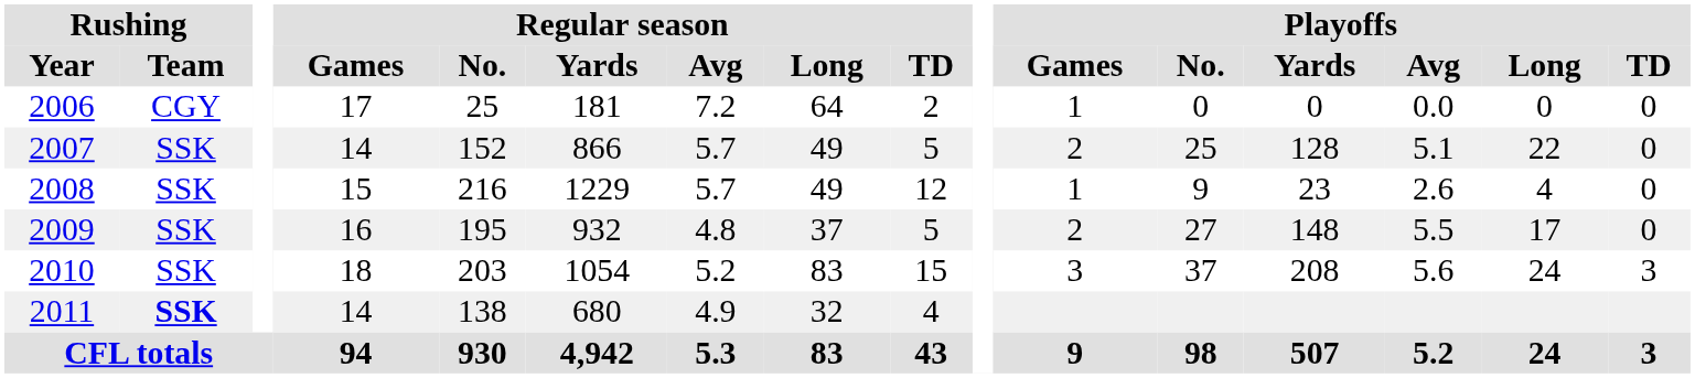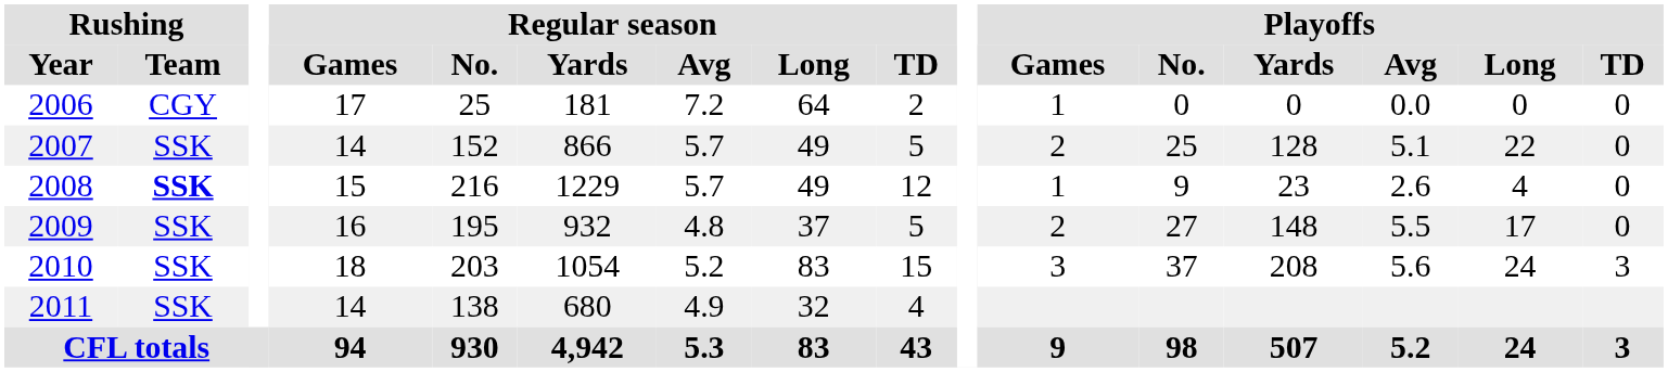2008 | Rushing / Team: normal -> bold
2011 | Rushing / Team: bold -> normal
